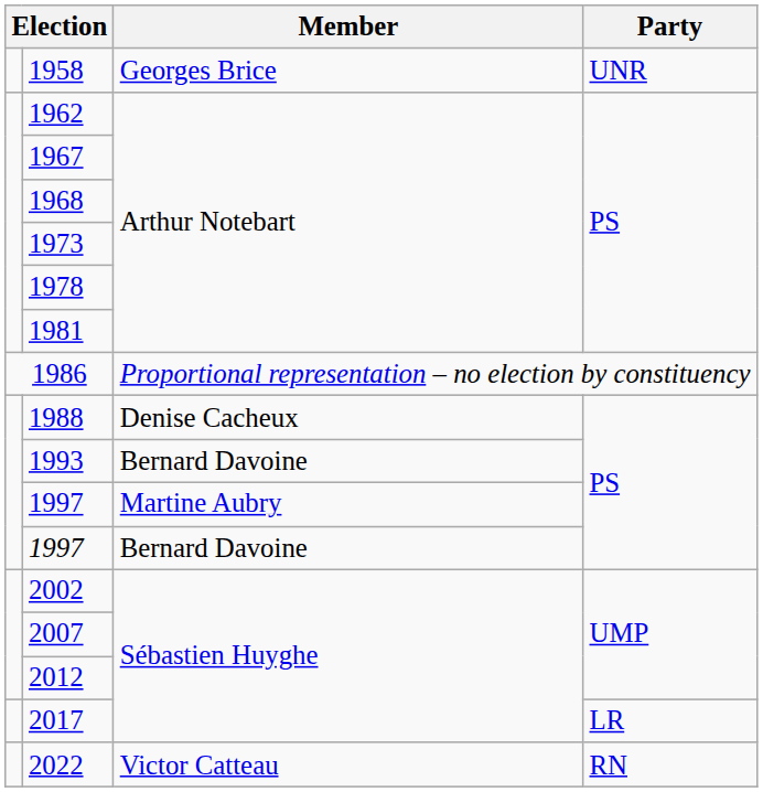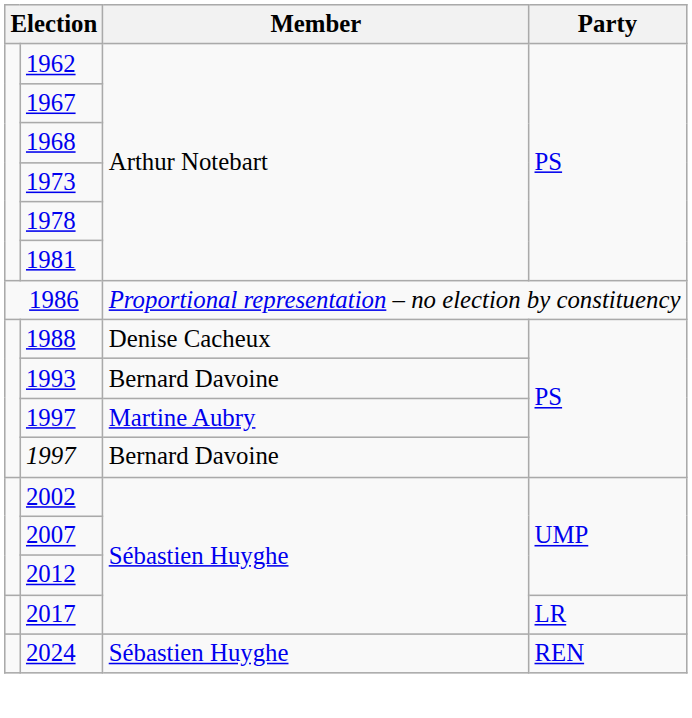- row: 1958 | Georges Brice | UNR
- row: 2022 | Victor Catteau | RN
+ row: 2024 | Sébastien Huyghe | REN
